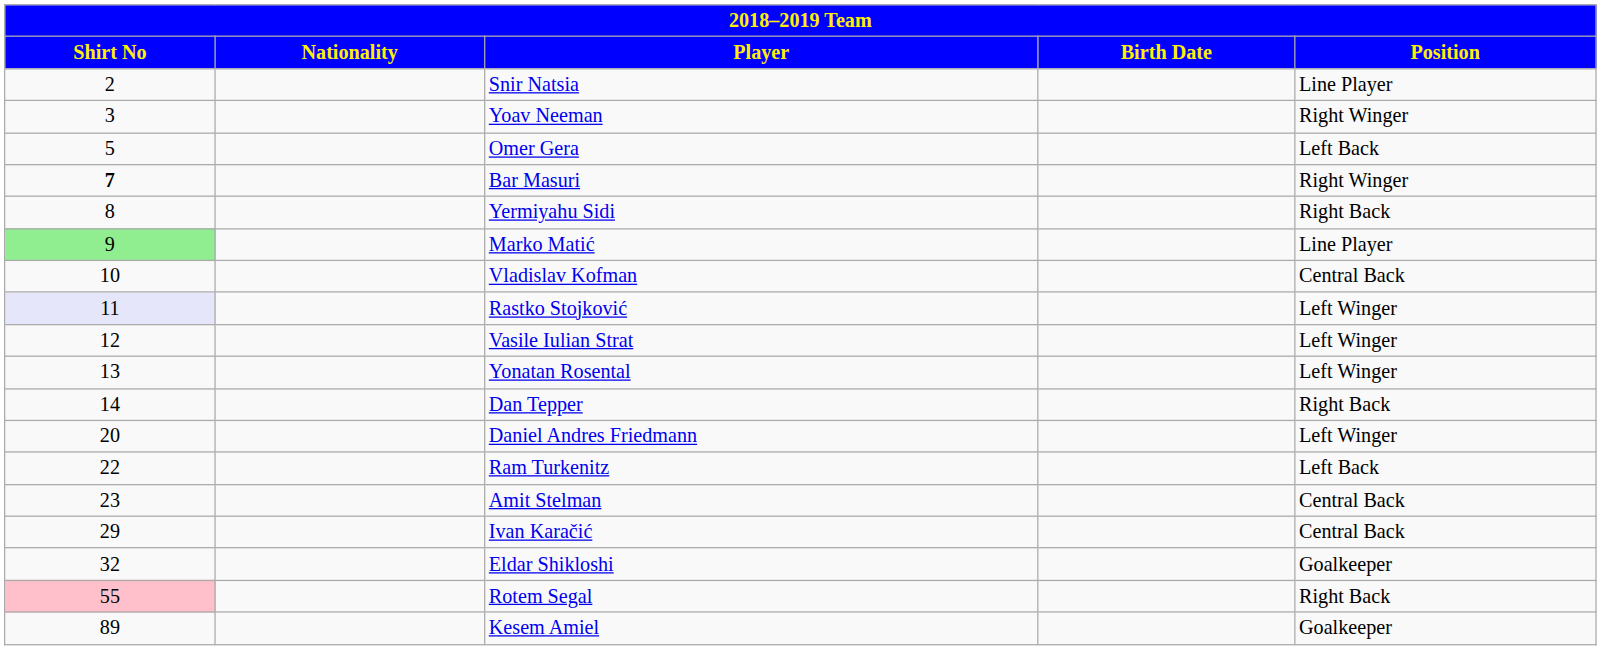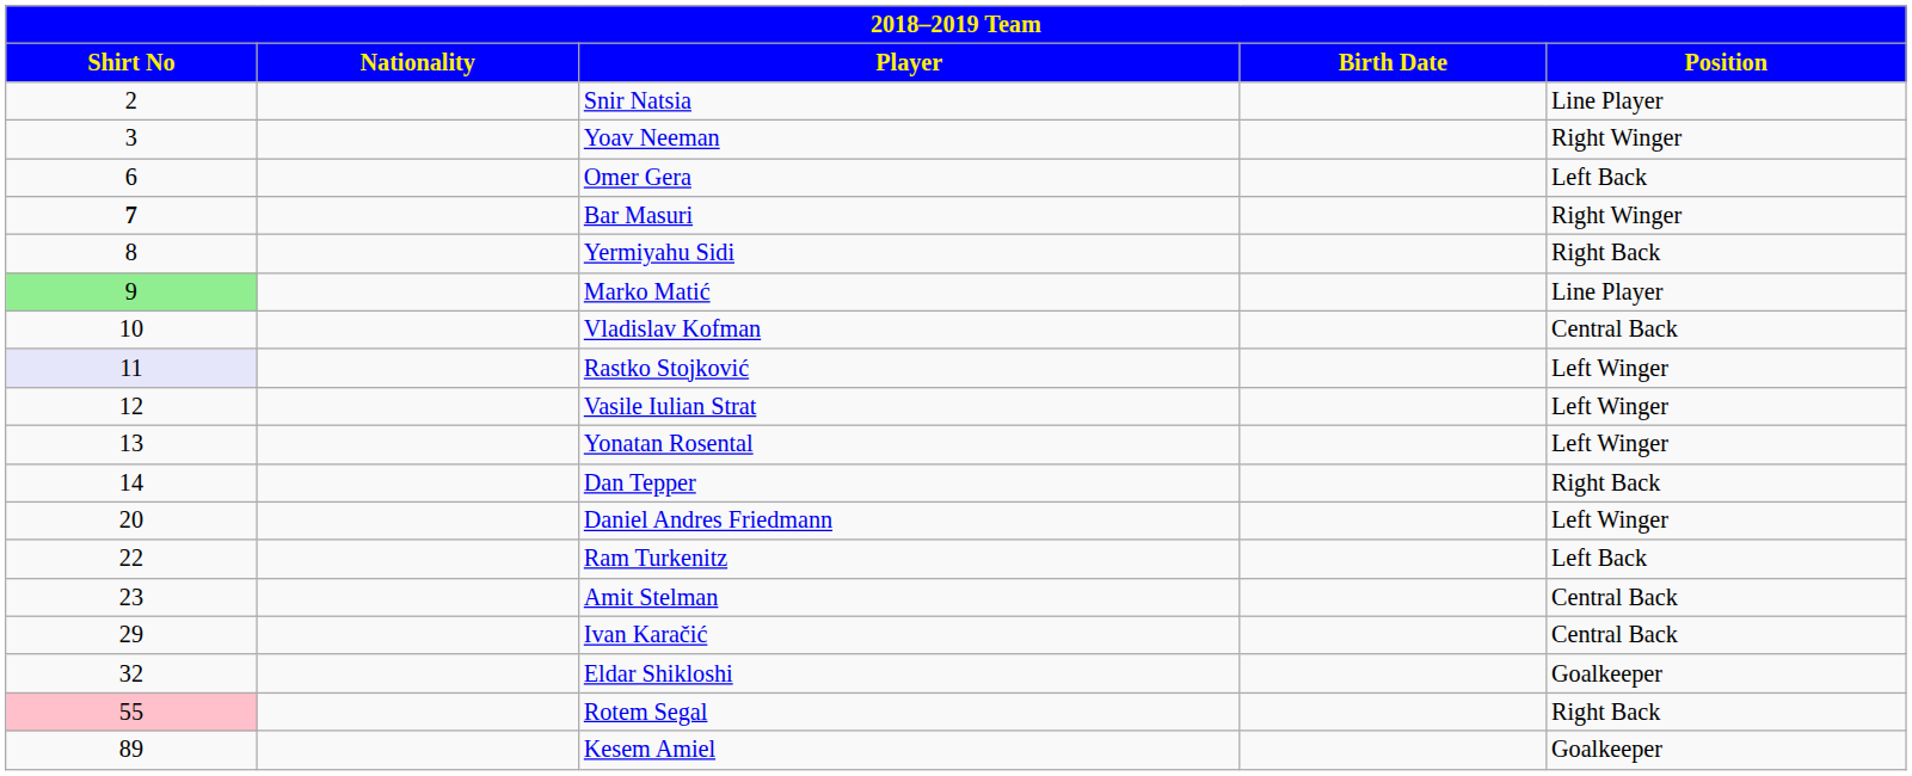Omer Gera | Shirt No: 5 -> 6
